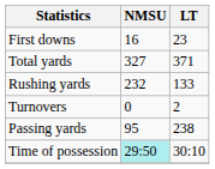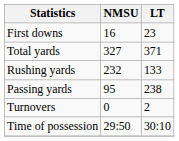rows swapped: Passing yards <-> Turnovers
Time of possession | NMSU: paleturquoise background -> no background
